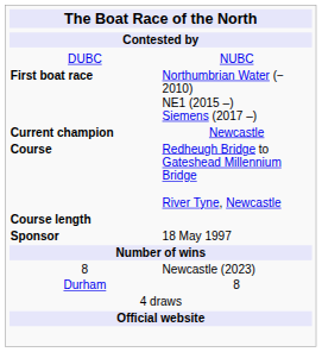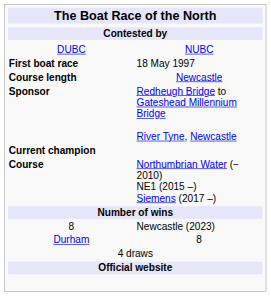row 4 | column 2: Northumbrian Water (− 2010) NE1 (2015 –) Siemens (2017 –) -> 18 May 1997
row 5 | column 1: Current champion -> Course length
row 6 | column 1: Course -> Sponsor
row 7 | column 1: Course length -> Current champion
row 8 | column 1: Sponsor -> Course
row 8 | column 2: 18 May 1997 -> Northumbrian Water (− 2010) NE1 (2015 –) Siemens (2017 –)
